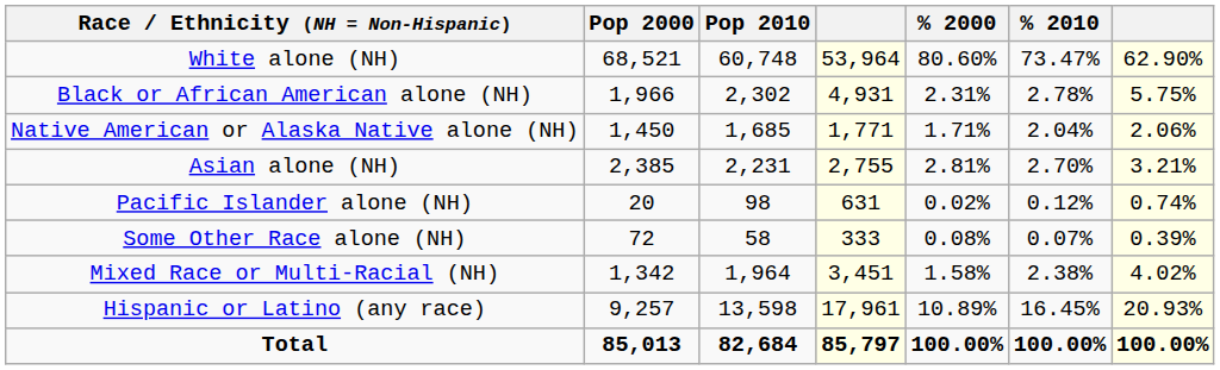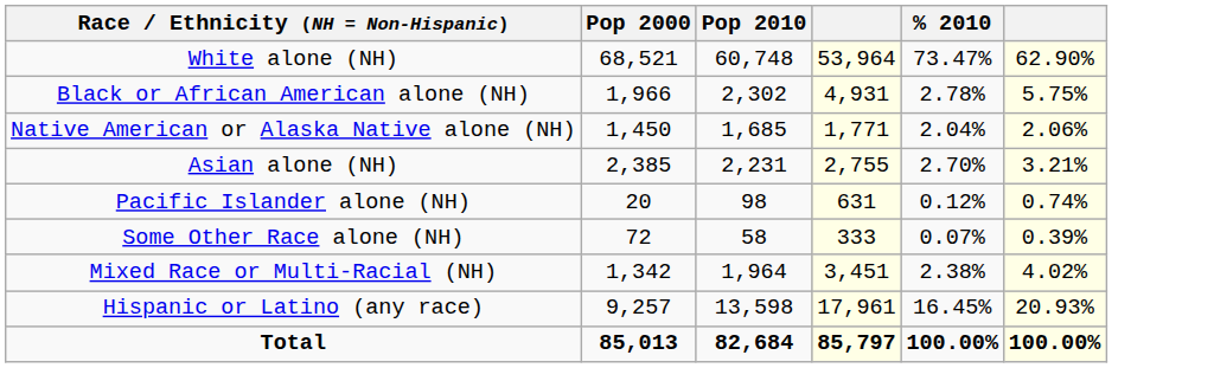- column: % 2000 | 80.60% | 2.31% | 1.71% | 2.81% | 0.02% | 0.08% | 1.58% | 10.89% | 100.00%
